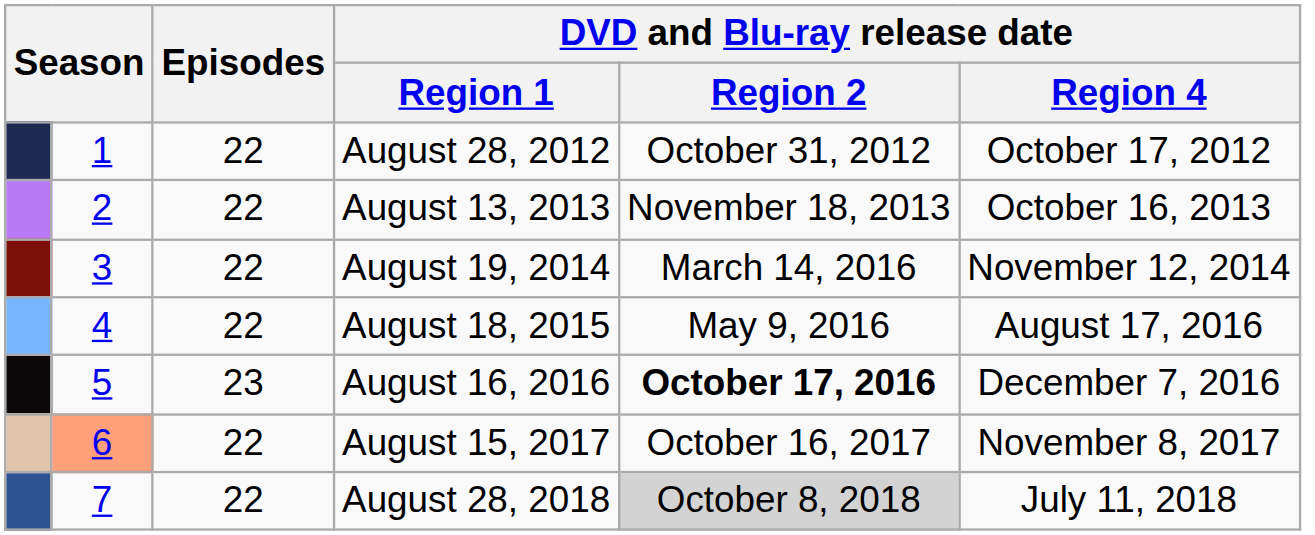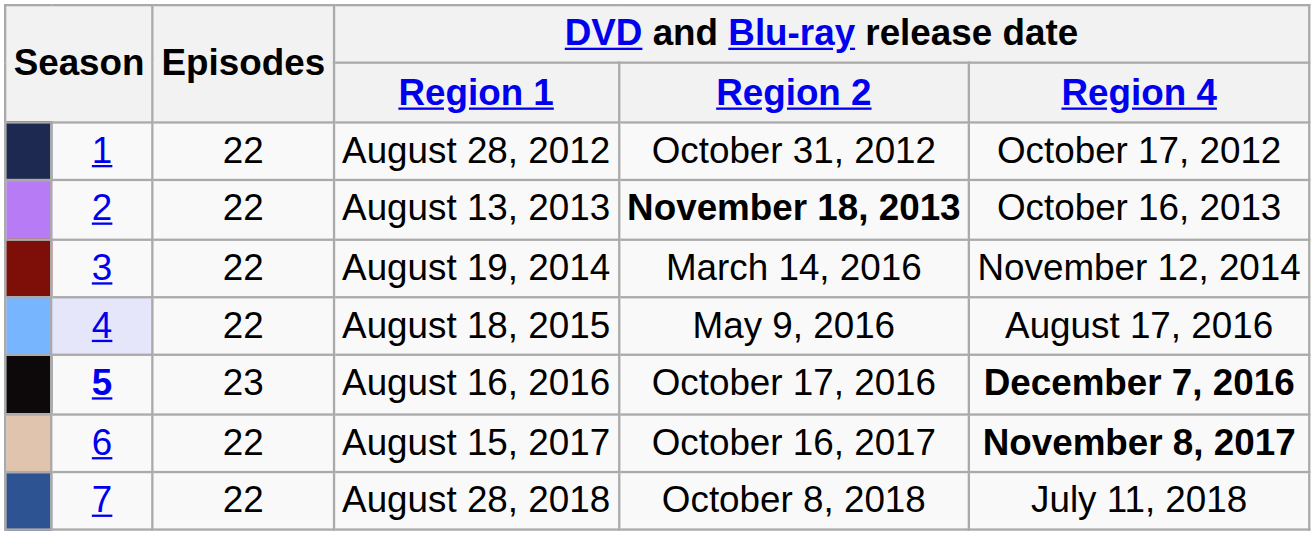August 13, 2013 | DVD and Blu-ray release date / Region 2: normal -> bold
August 18, 2015 | column 2: no background -> lavender background
August 16, 2016 | column 2: normal -> bold
August 16, 2016 | DVD and Blu-ray release date / Region 2: bold -> normal
August 16, 2016 | DVD and Blu-ray release date / Region 4: normal -> bold
August 15, 2017 | column 2: lightsalmon background -> no background
August 15, 2017 | DVD and Blu-ray release date / Region 4: normal -> bold
August 28, 2018 | DVD and Blu-ray release date / Region 2: lightgrey background -> no background
